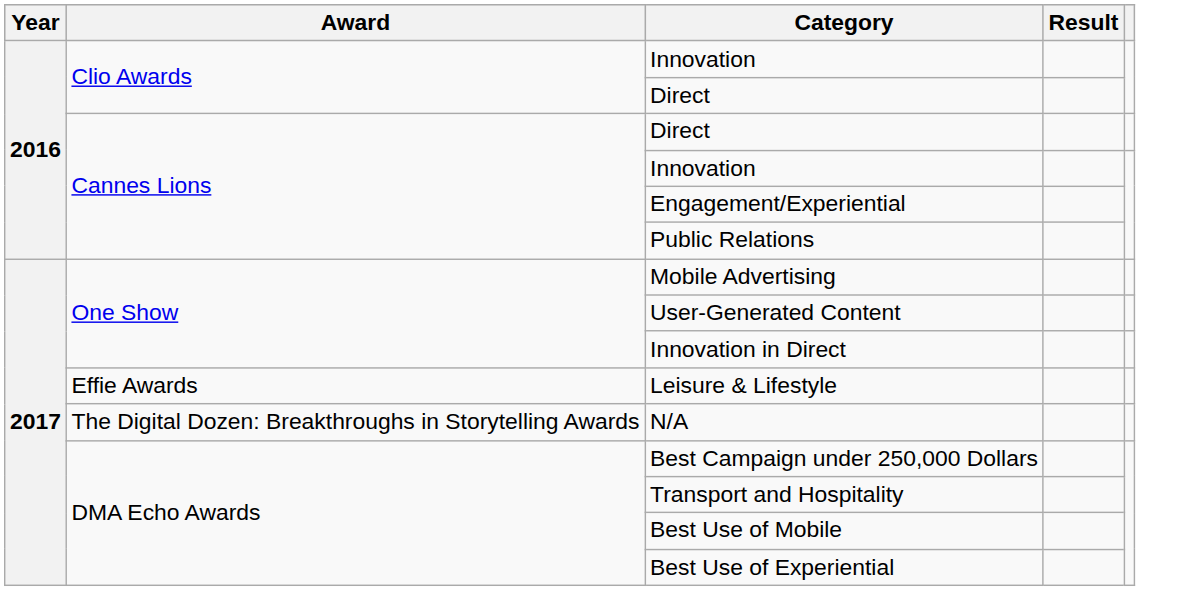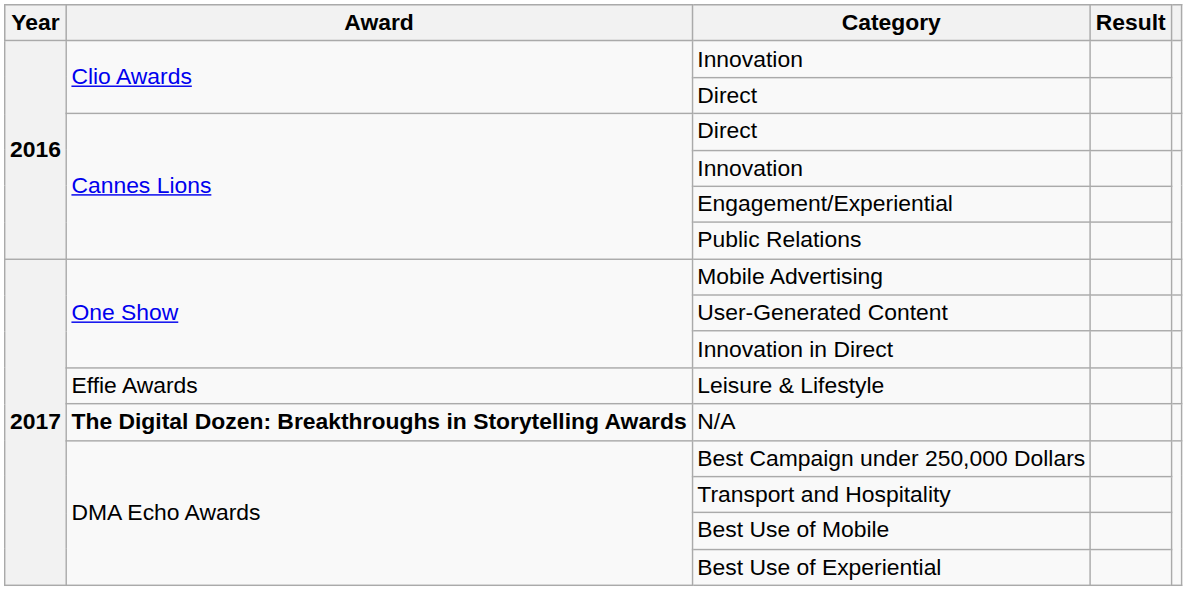N/A | Award: normal -> bold
